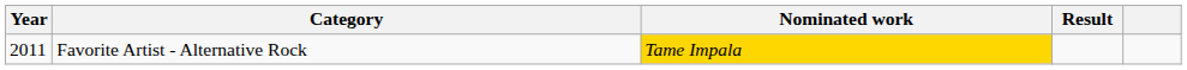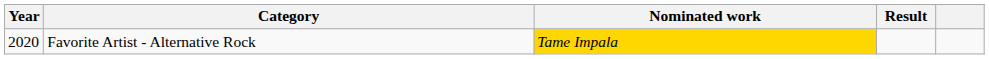Favorite Artist - Alternative Rock | Year: 2011 -> 2020
